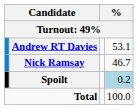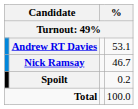Spoilt | column 4: lightblue background -> no background
